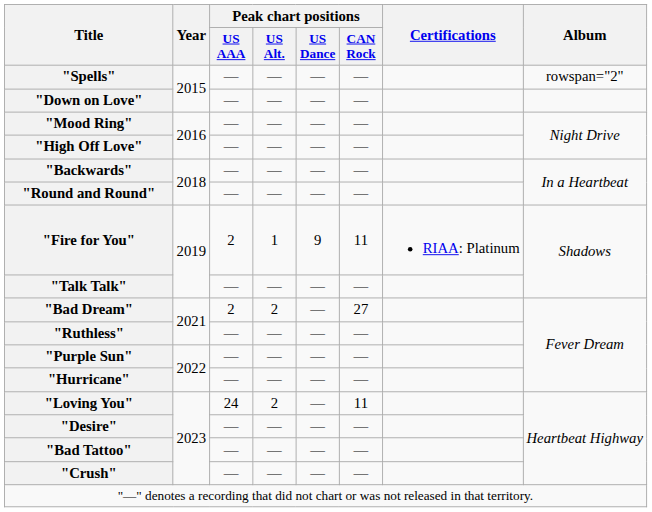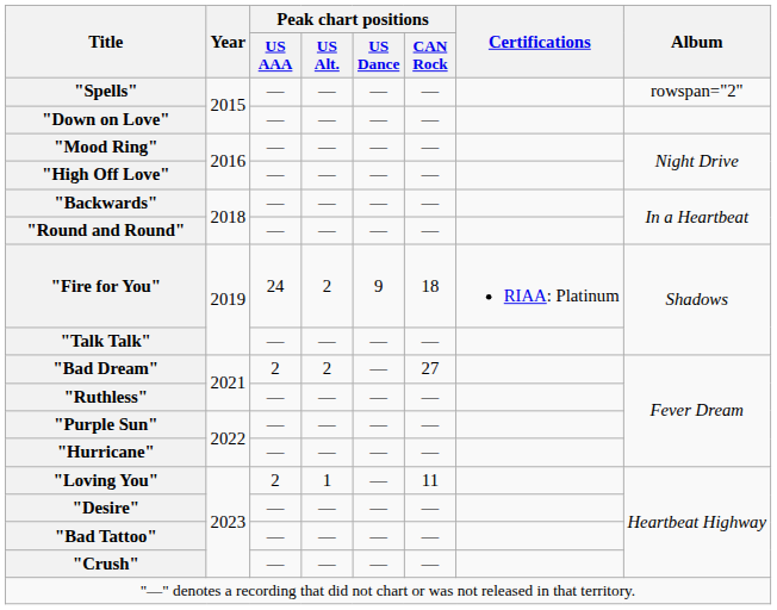"Fire for You" | Peak chart positions / US AAA: 2 -> 24
"Fire for You" | Peak chart positions / US Alt.: 1 -> 2
"Fire for You" | Peak chart positions / CAN Rock: 11 -> 18
"Loving You" | Peak chart positions / US AAA: 24 -> 2
"Loving You" | Peak chart positions / US Alt.: 2 -> 1
